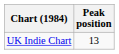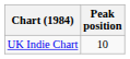UK Indie Chart | Peak position: 13 -> 10
